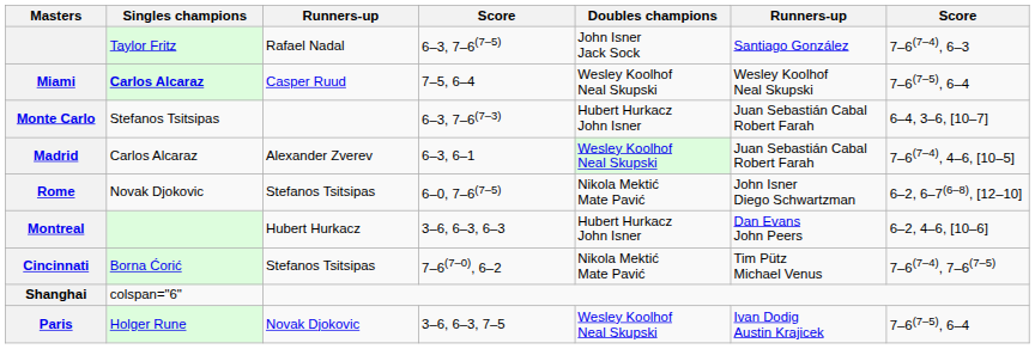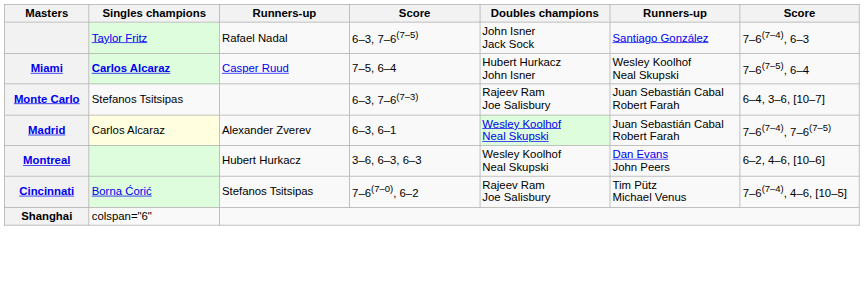Miami | Doubles champions: Wesley Koolhof Neal Skupski -> Hubert Hurkacz John Isner
Monte Carlo | Doubles champions: Hubert Hurkacz John Isner -> Rajeev Ram Joe Salisbury
Madrid | Singles champions: no background -> lightyellow background
Madrid | column 7: 7–6(7–4), 4–6, [10–5] -> 7–6(7–4), 7–6(7–5)
- row: Rome | Novak Djokovic | Stefanos Tsitsipas | 6–0, 7–6(7–5) | Nikola Mektić Mate Pavić | John Isner Diego Schwartzman | 6–2, 6–7(6–8), [12–10]
Montreal | Doubles champions: Hubert Hurkacz John Isner -> Wesley Koolhof Neal Skupski
Cincinnati | Doubles champions: Nikola Mektić Mate Pavić -> Rajeev Ram Joe Salisbury
Cincinnati | column 7: 7–6(7–4), 7–6(7–5) -> 7–6(7–4), 4–6, [10–5]
- row: Paris | Holger Rune | Novak Djokovic | 3–6, 6–3, 7–5 | Wesley Koolhof Neal Skupski | Ivan Dodig Austin Krajicek | 7–6(7–5), 6–4
